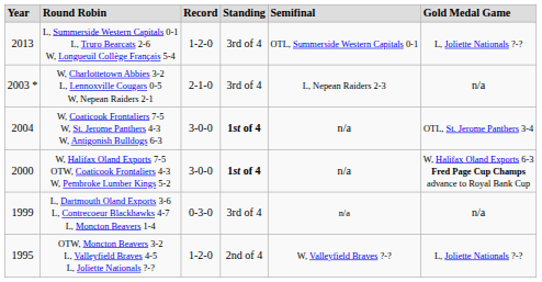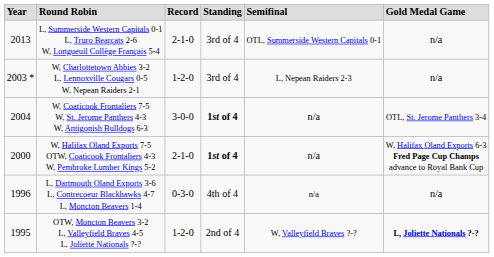row 2 | column 3: 1-2-0 -> 2-1-0
row 2 | column 6: L, Joliette Nationals ?-? -> n/a
row 3 | column 3: 2-1-0 -> 1-2-0
row 5 | column 3: 3-0-0 -> 2-1-0
row 6 | column 1: 1999 -> 1996
row 6 | column 4: 3rd of 4 -> 4th of 4
row 7 | column 6: normal -> bold
